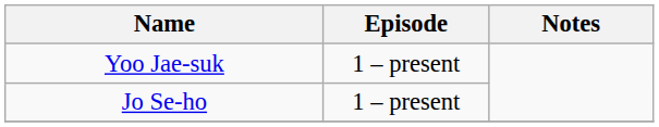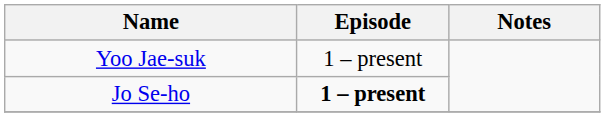Jo Se-ho | Episode: normal -> bold
